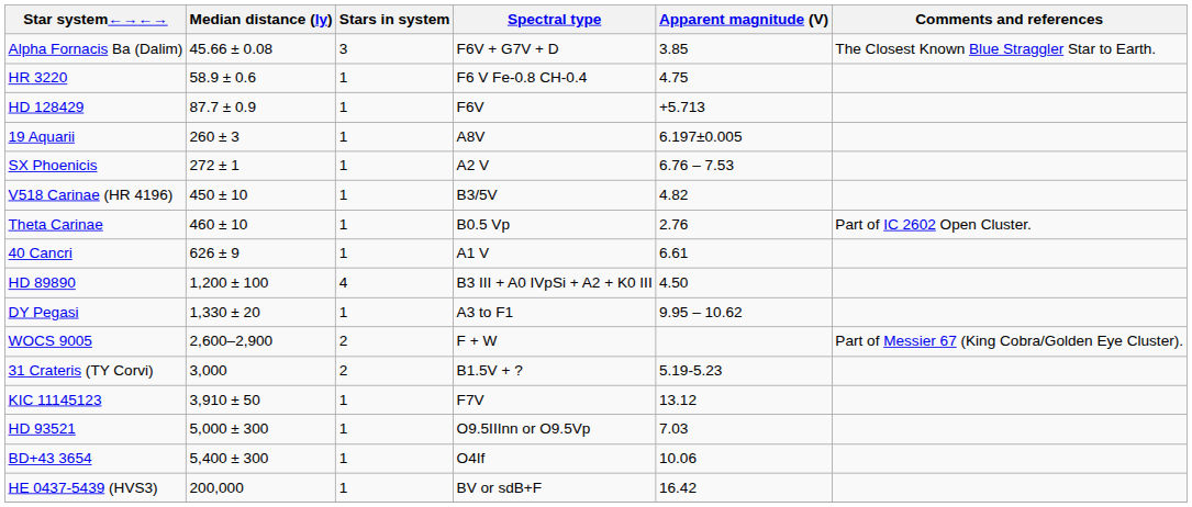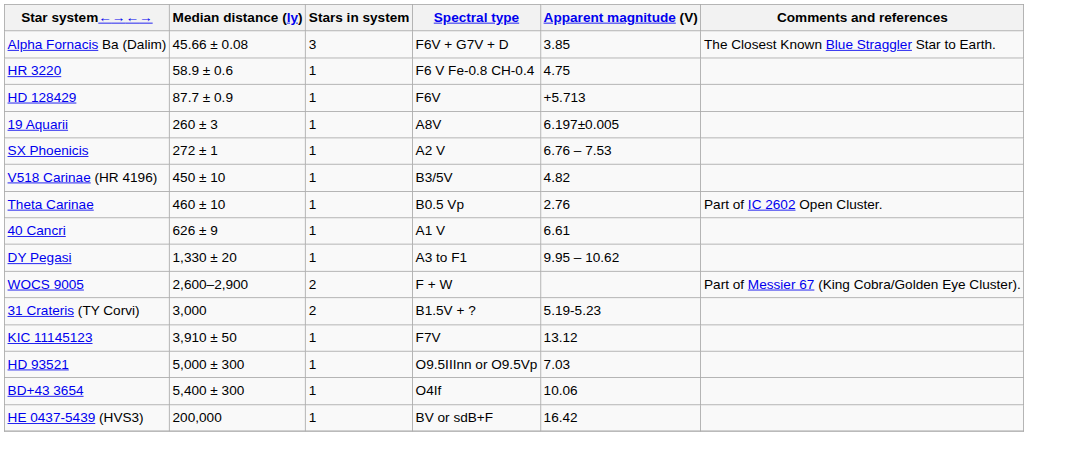- row: HD 89890 | 1,200 ± 100 | 4 | B3 III + A0 IVpSi + A2 + K0 III | 4.50
